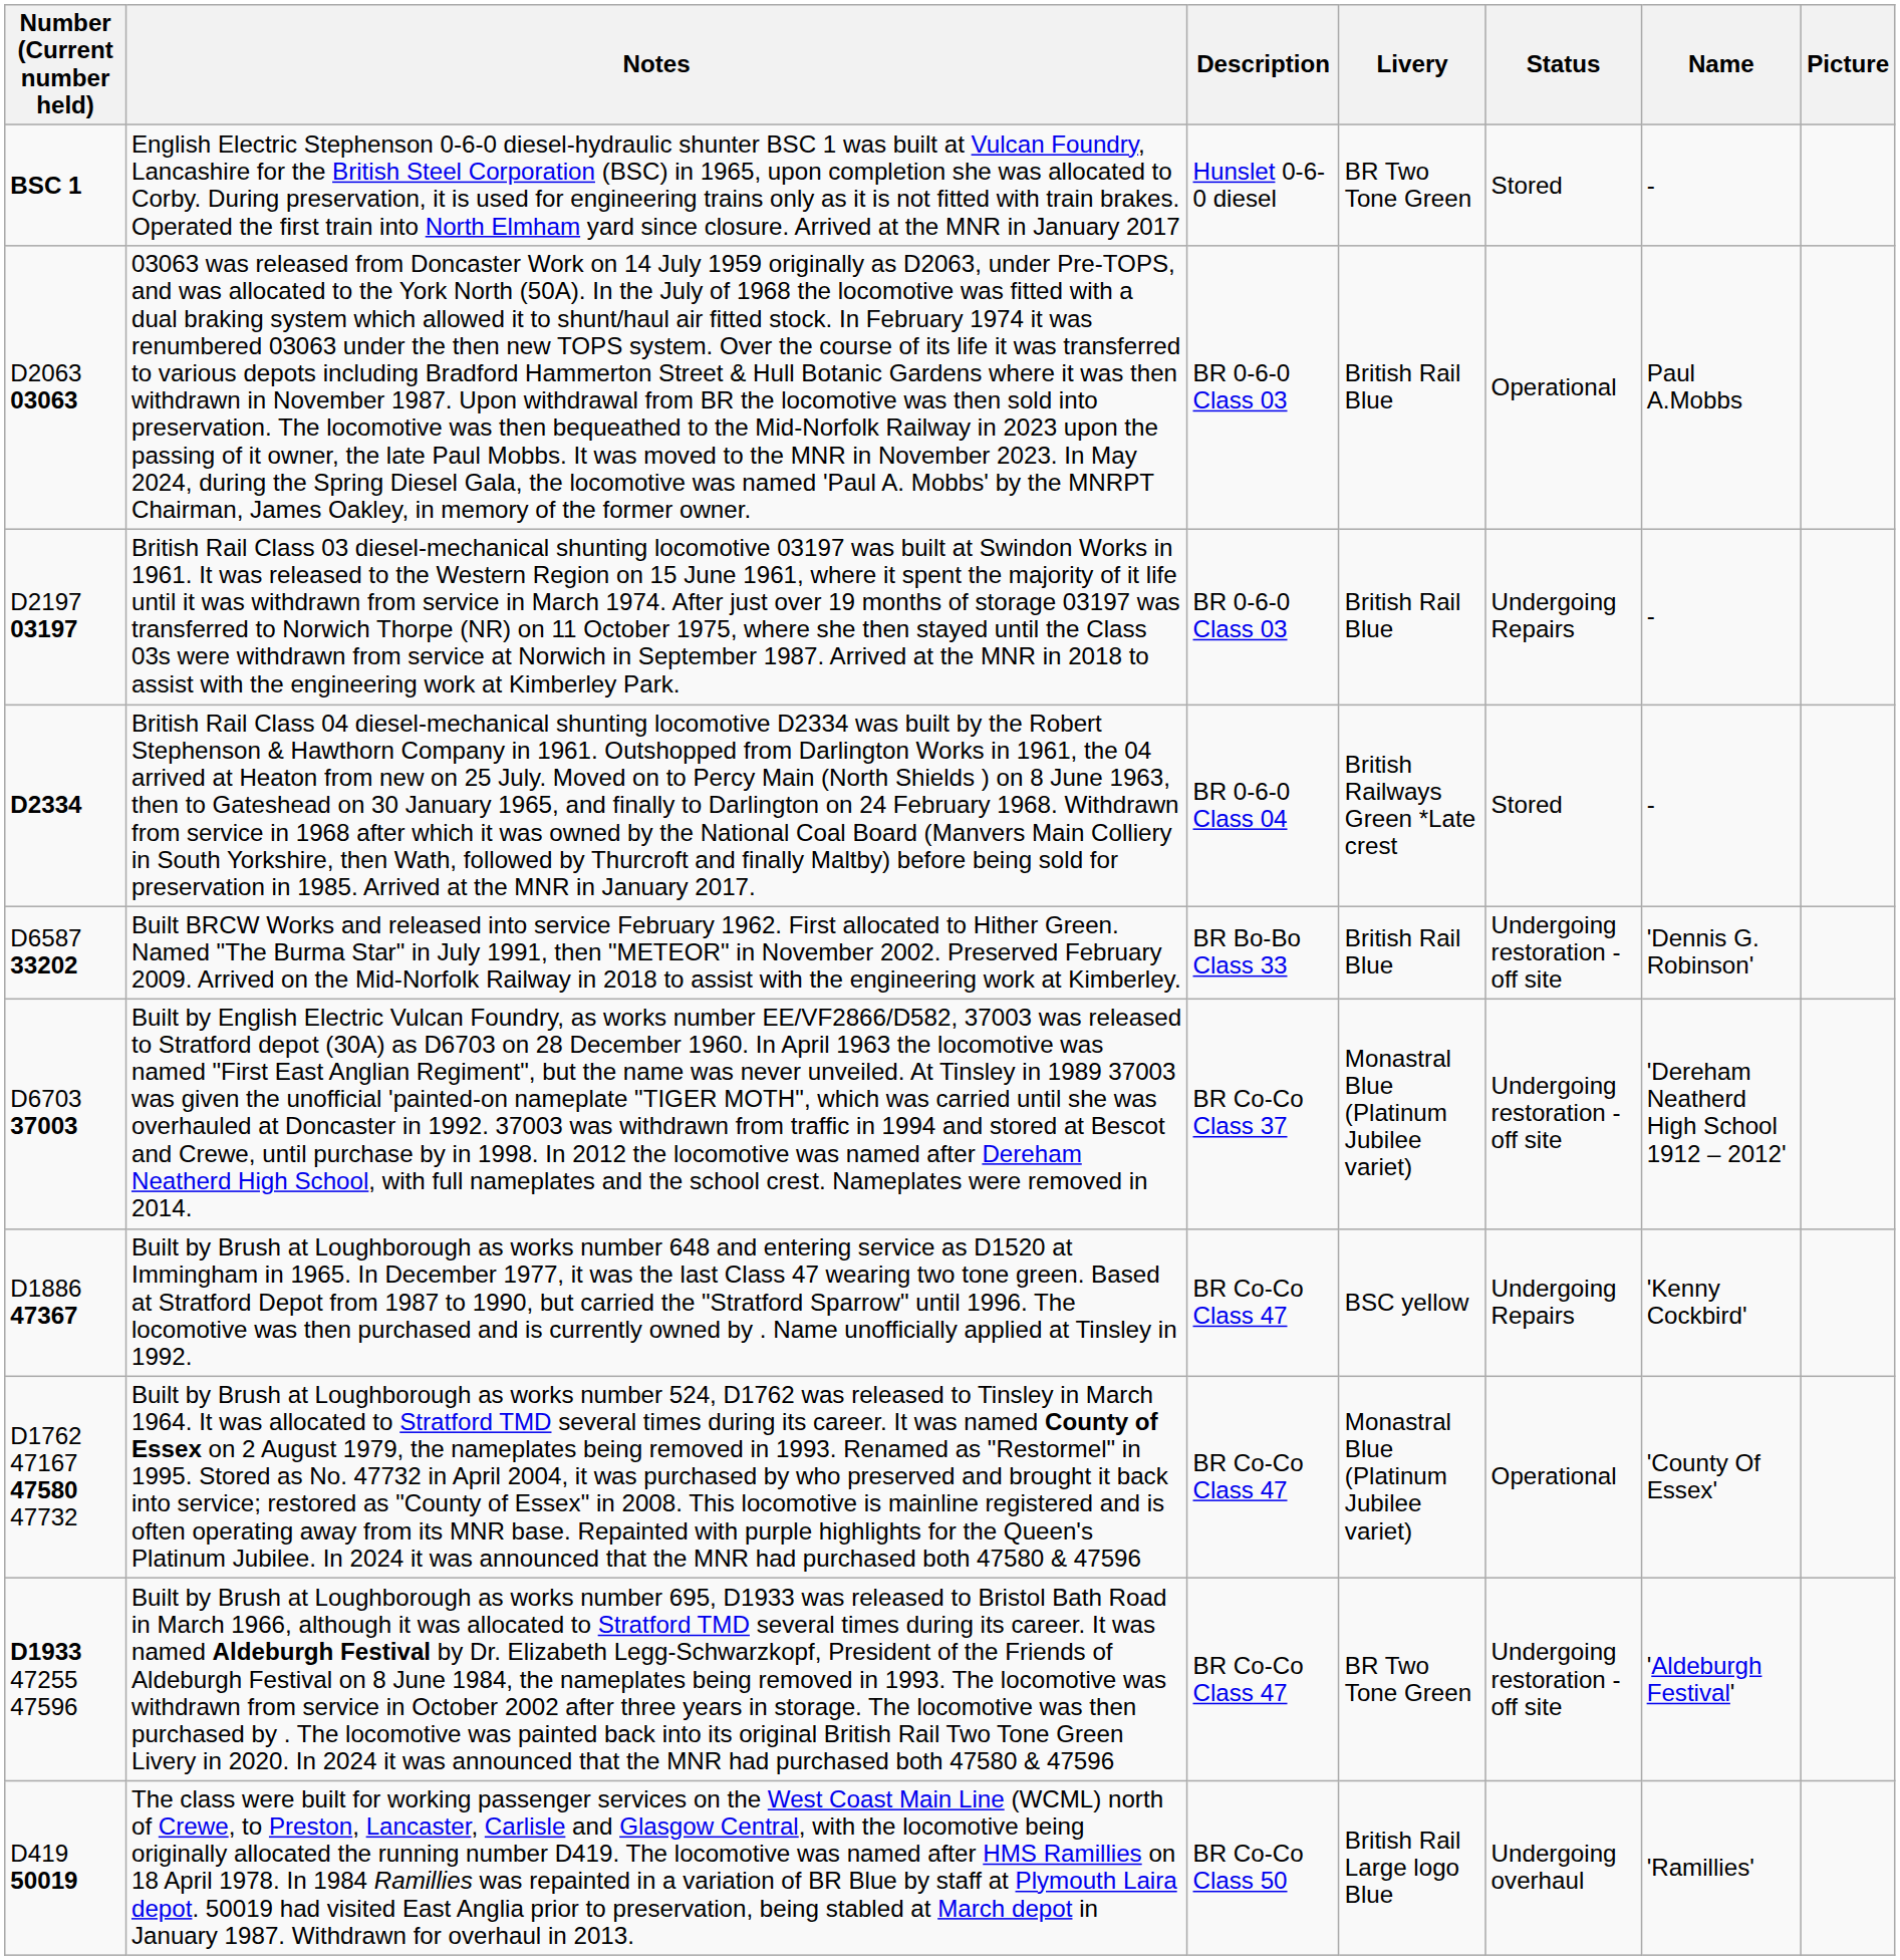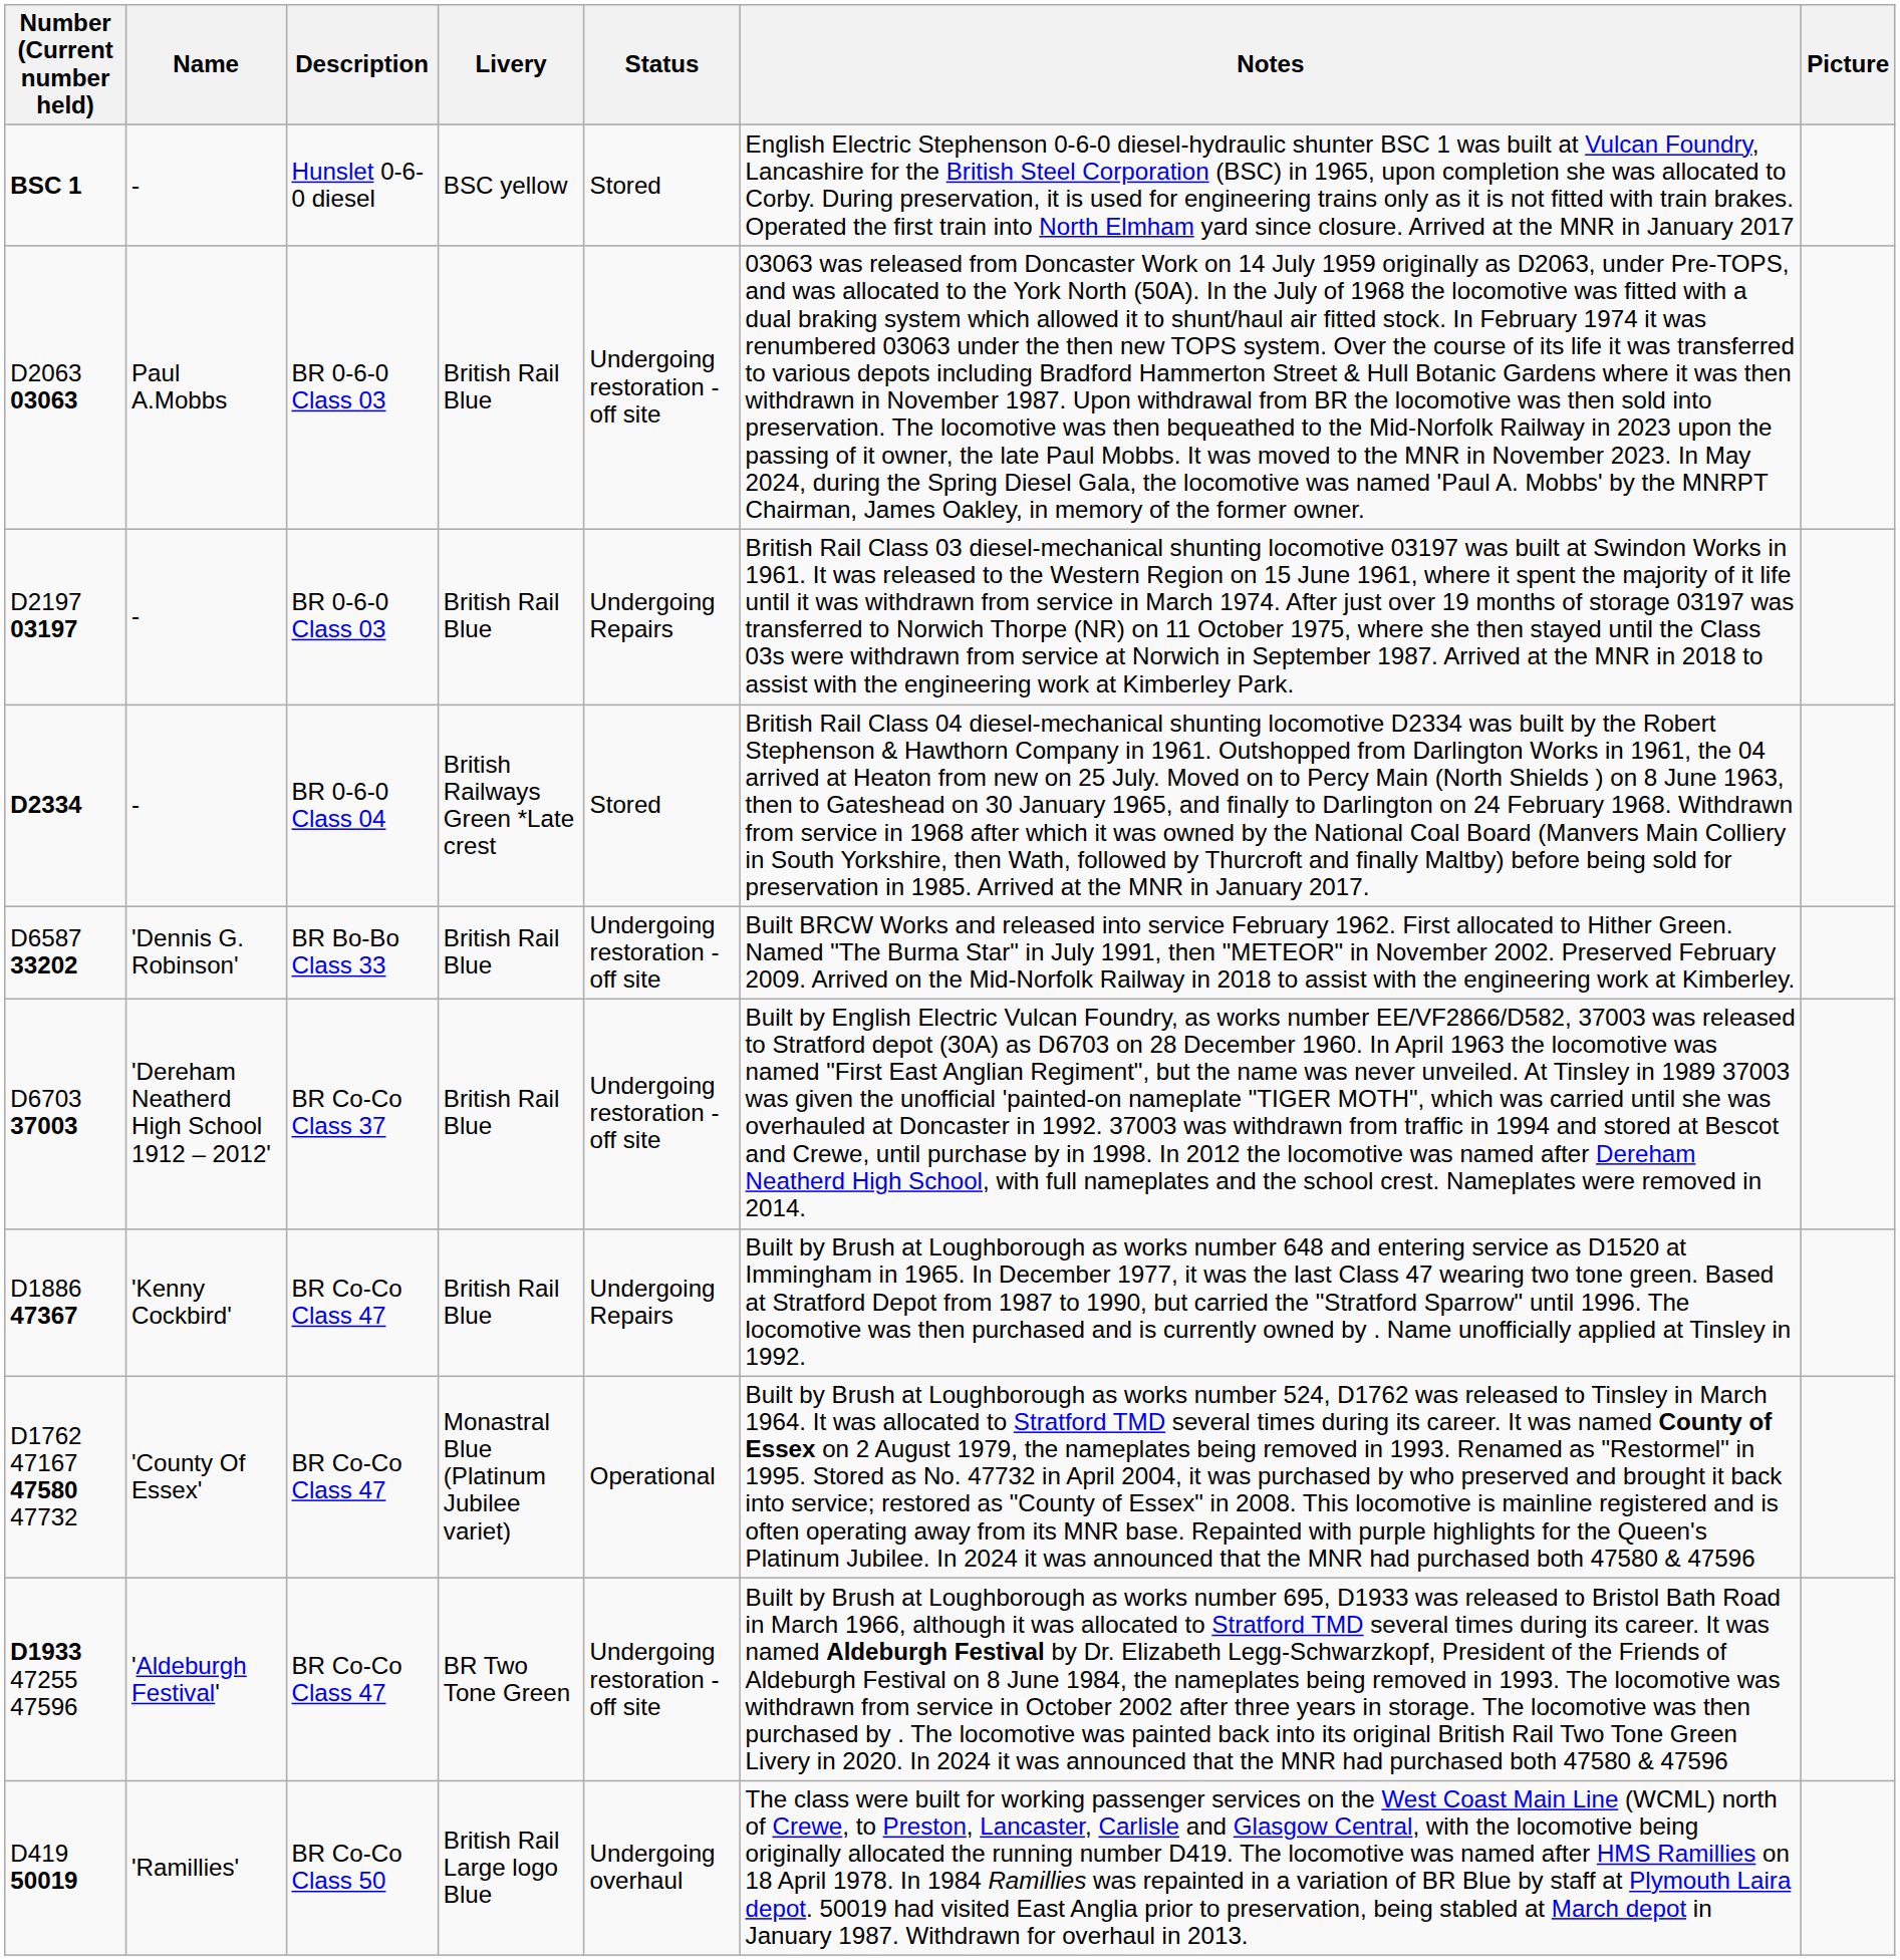columns swapped: Name <-> Notes
BSC 1 | Livery: BR Two Tone Green -> BSC yellow
D2063 03063 | Status: Operational -> Undergoing restoration - off site
D6703 37003 | Livery: Monastral Blue (Platinum Jubilee variet) -> British Rail Blue
D1886 47367 | Livery: BSC yellow -> British Rail Blue
